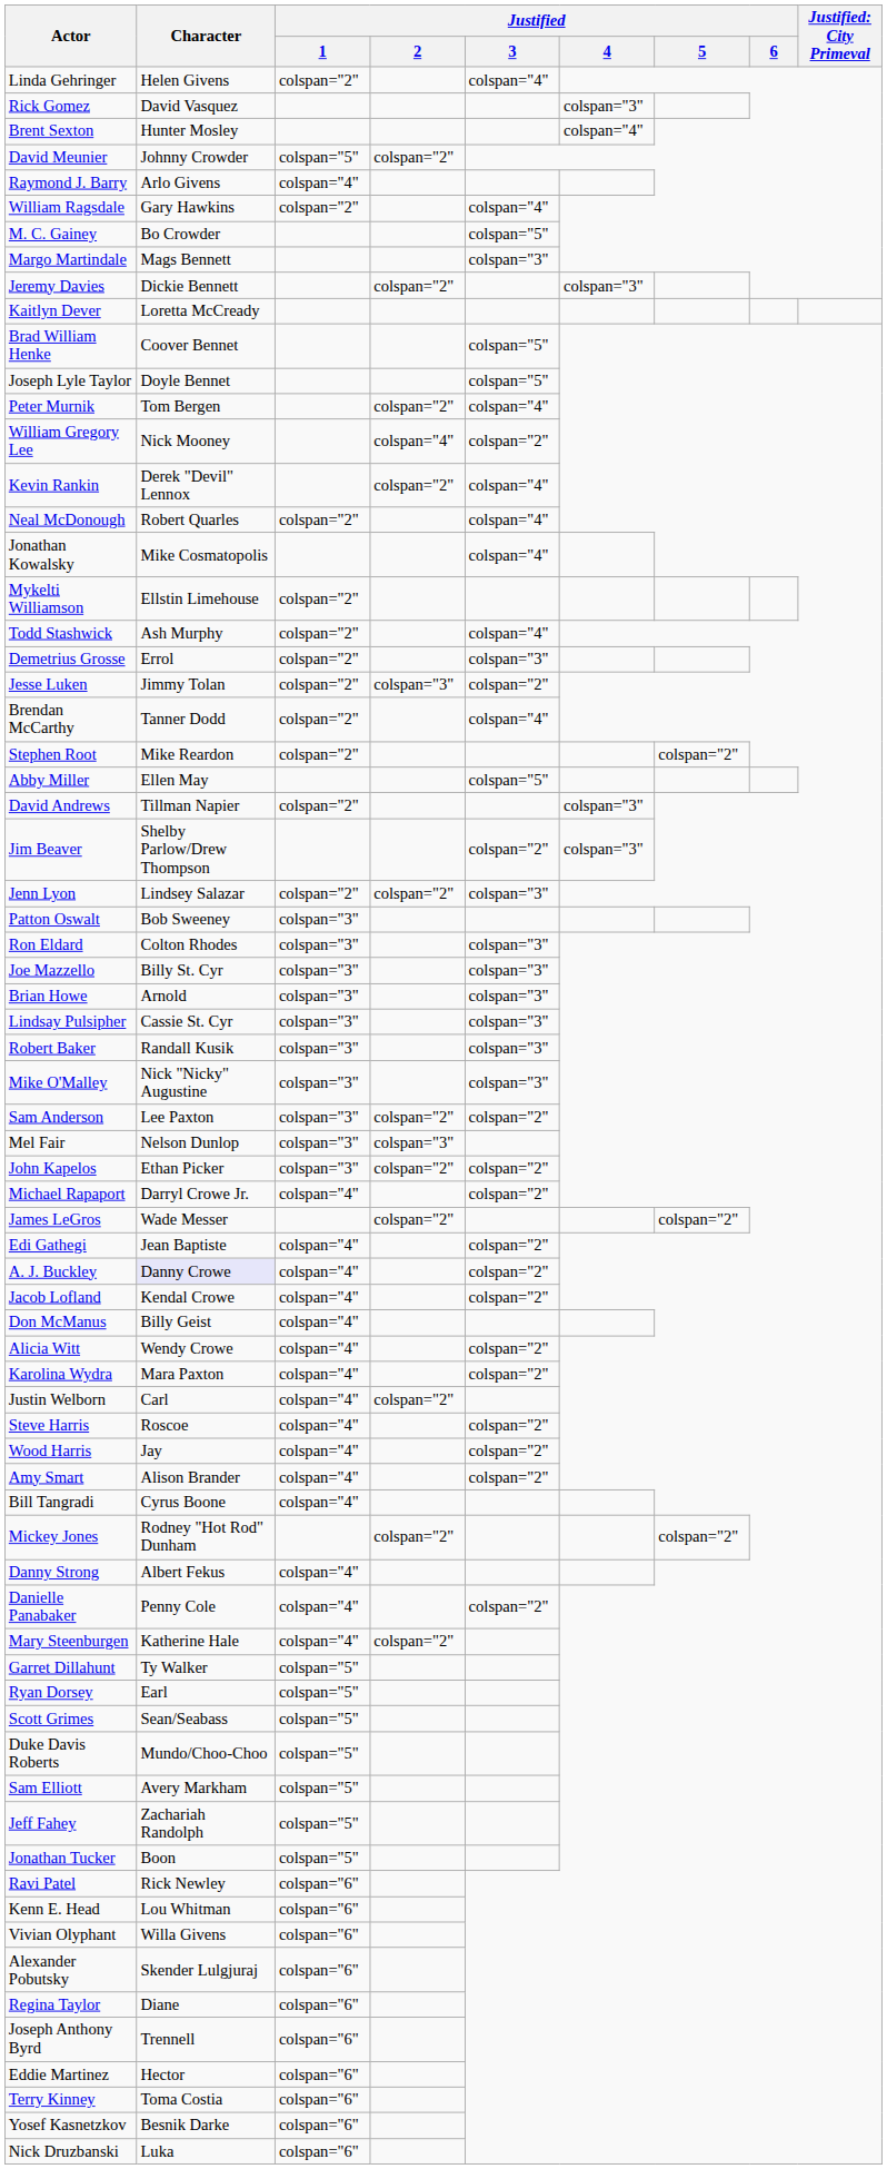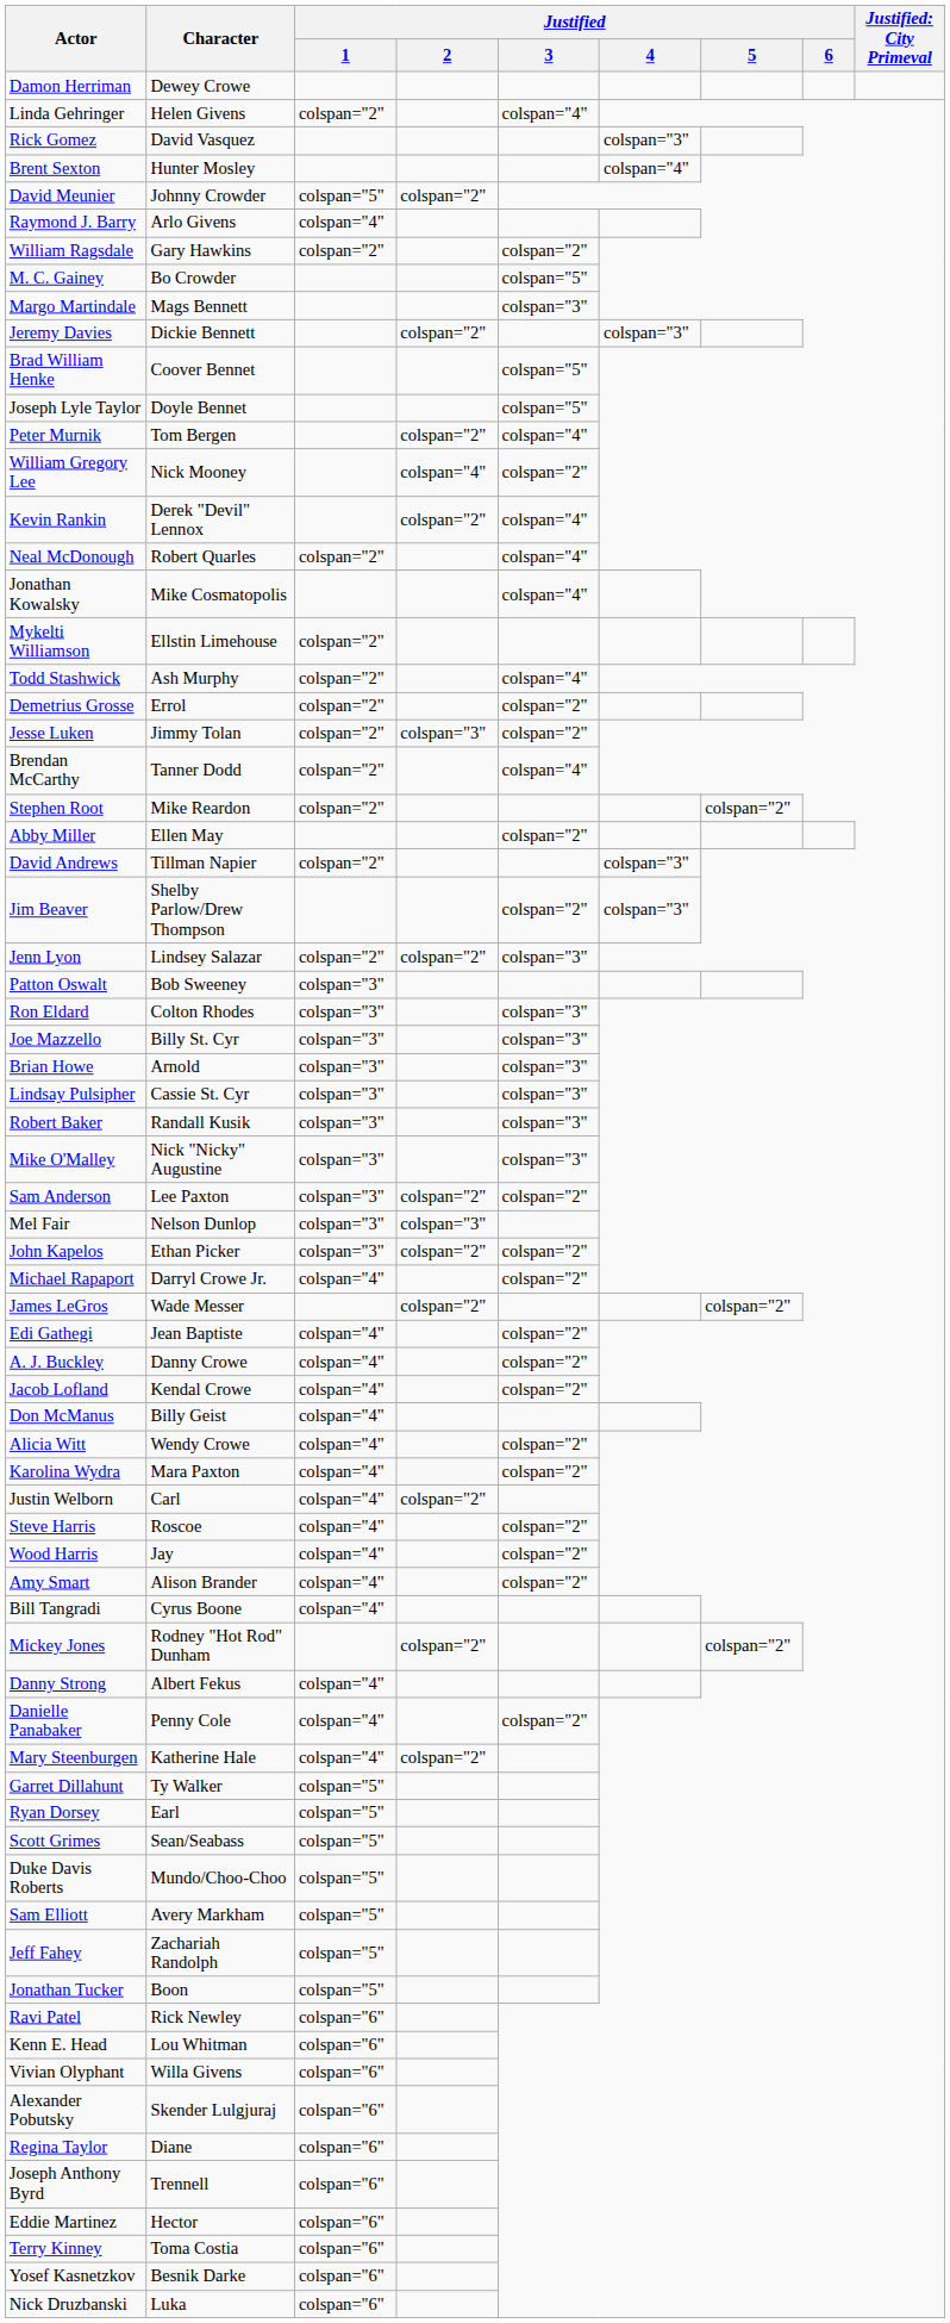+ row: Damon Herriman | Dewey Crowe
William Ragsdale | Justified / 3: colspan="4" -> colspan="2"
- row: Kaitlyn Dever | Loretta McCready
Demetrius Grosse | Justified / 3: colspan="3" -> colspan="2"
Abby Miller | Justified / 3: colspan="5" -> colspan="2"
A. J. Buckley | Character: lavender background -> no background
